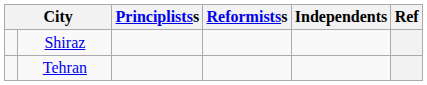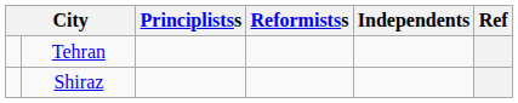rows swapped: Tehran <-> Shiraz
